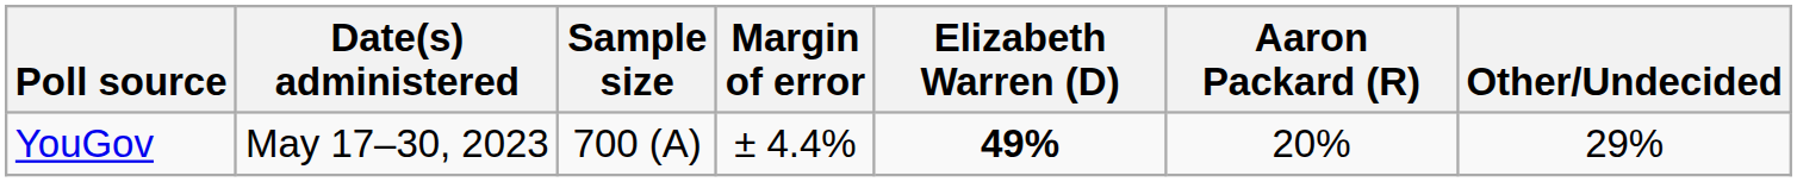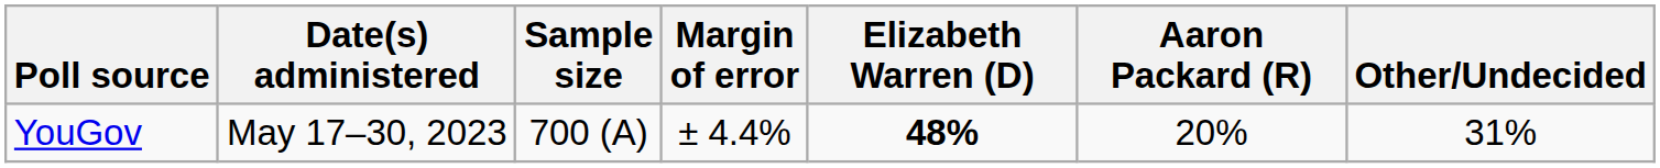YouGov | Elizabeth Warren (D): 49% -> 48%
YouGov | Other/Undecided: 29% -> 31%
